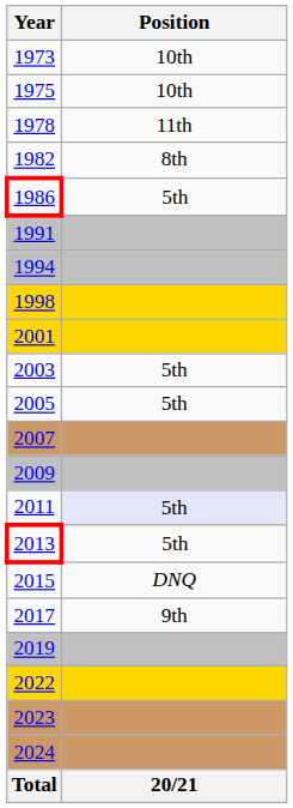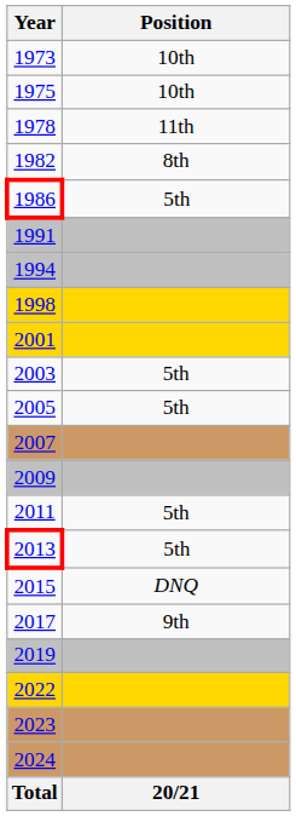2011 | Position: lavender background -> no background
